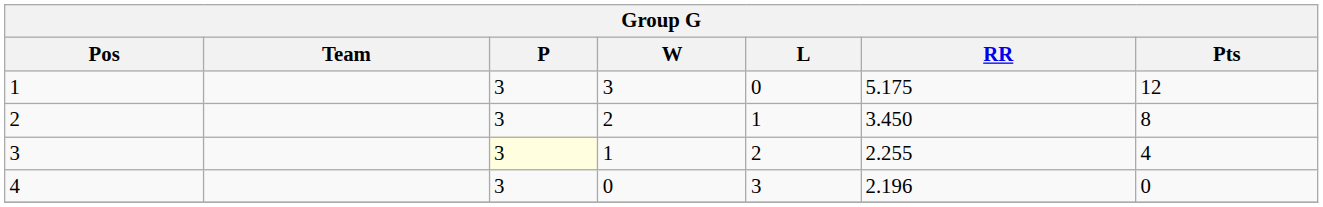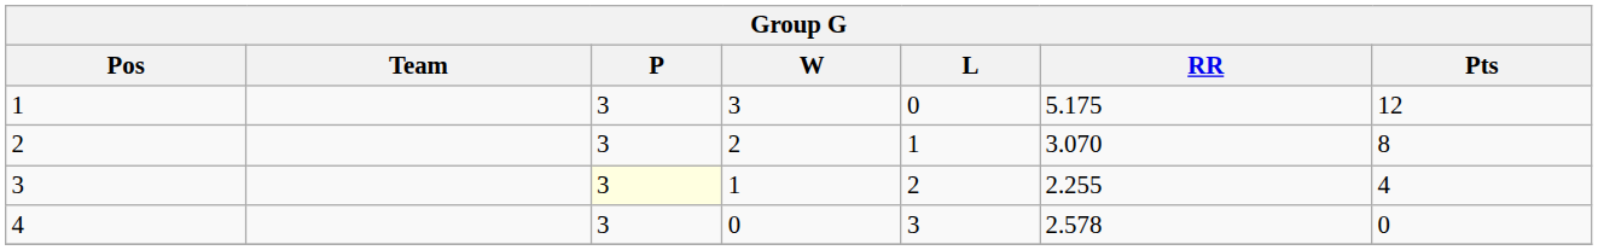row 4 | RR: 3.450 -> 3.070
row 6 | RR: 2.196 -> 2.578
